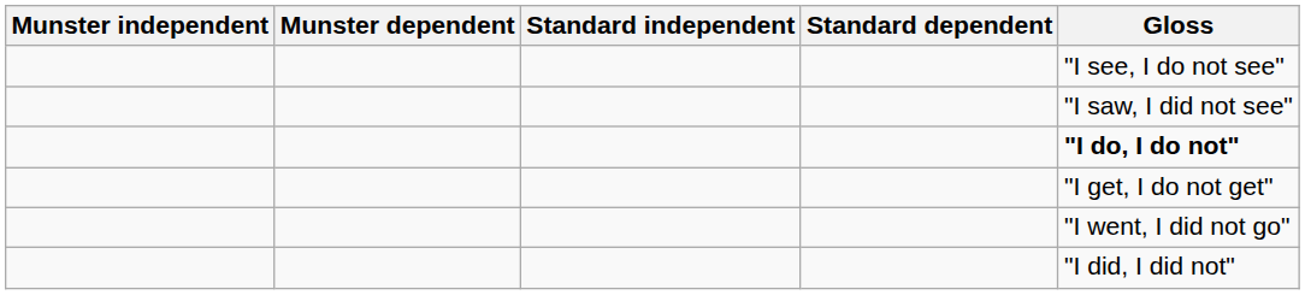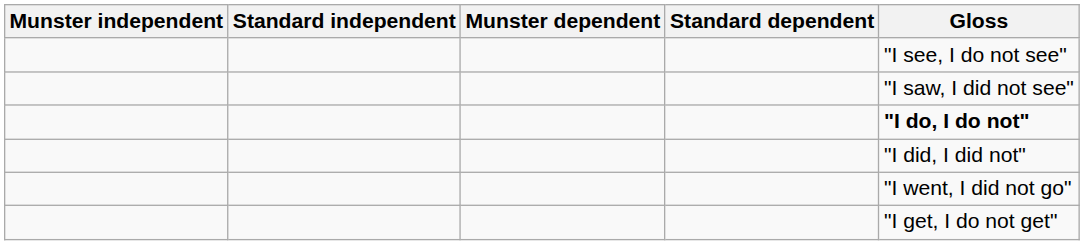columns swapped: Munster dependent <-> Standard independent
row 5 | Gloss: "I get, I do not get" -> "I did, I did not"
row 7 | Gloss: "I did, I did not" -> "I get, I do not get"
